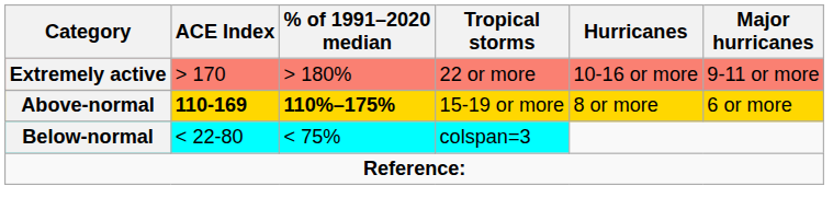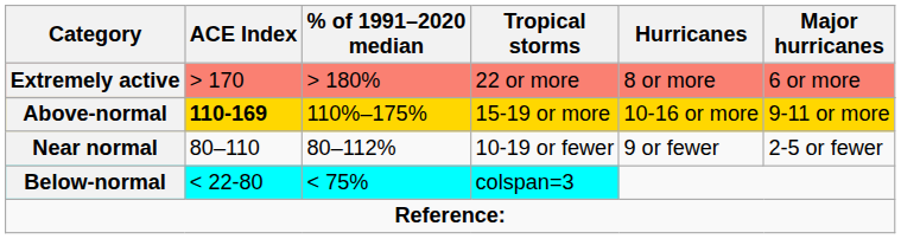Extremely active | Hurricanes: 10-16 or more -> 8 or more
Extremely active | Major hurricanes: 9-11 or more -> 6 or more
Above-normal | % of 1991–2020 median: bold -> normal
Above-normal | Hurricanes: 8 or more -> 10-16 or more
Above-normal | Major hurricanes: 6 or more -> 9-11 or more
+ row: Near normal | 80–110 | 80–112% | 10-19 or fewer | 9 or fewer | 2-5 or fewer
